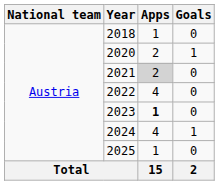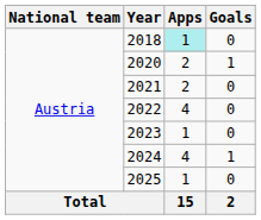2018 | Apps: no background -> paleturquoise background
2021 | Apps: lightgrey background -> no background
2023 | Apps: bold -> normal
